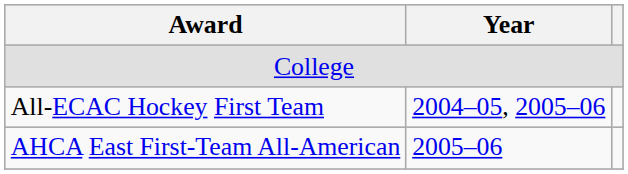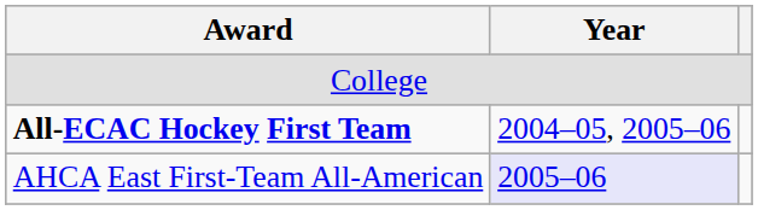All-ECAC Hockey First Team | Award: normal -> bold
AHCA East First-Team All-American | Year: no background -> lavender background
